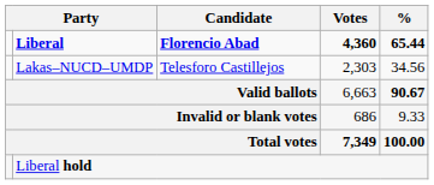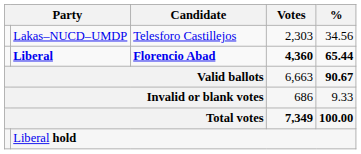rows swapped: Liberal <-> Lakas–NUCD–UMDP
